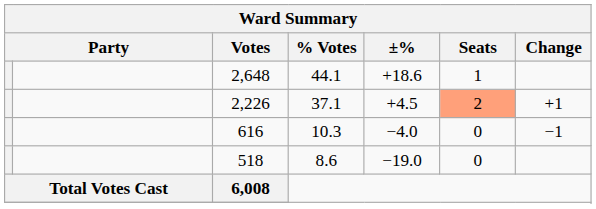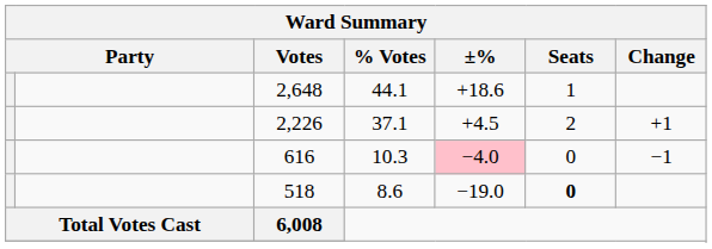2,226 | Seats: lightsalmon background -> no background
616 | ±%: no background -> pink background
518 | Seats: normal -> bold
